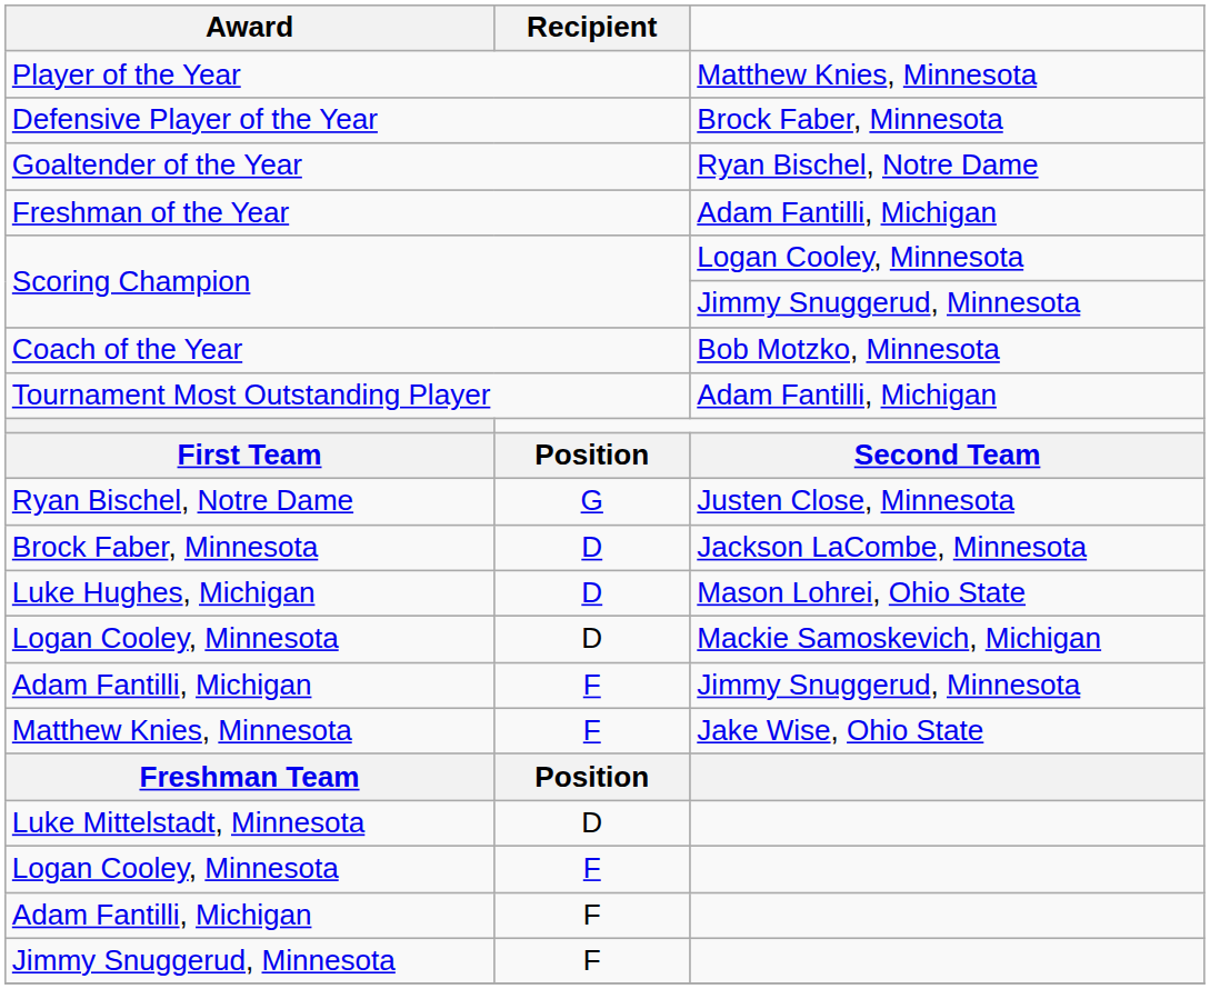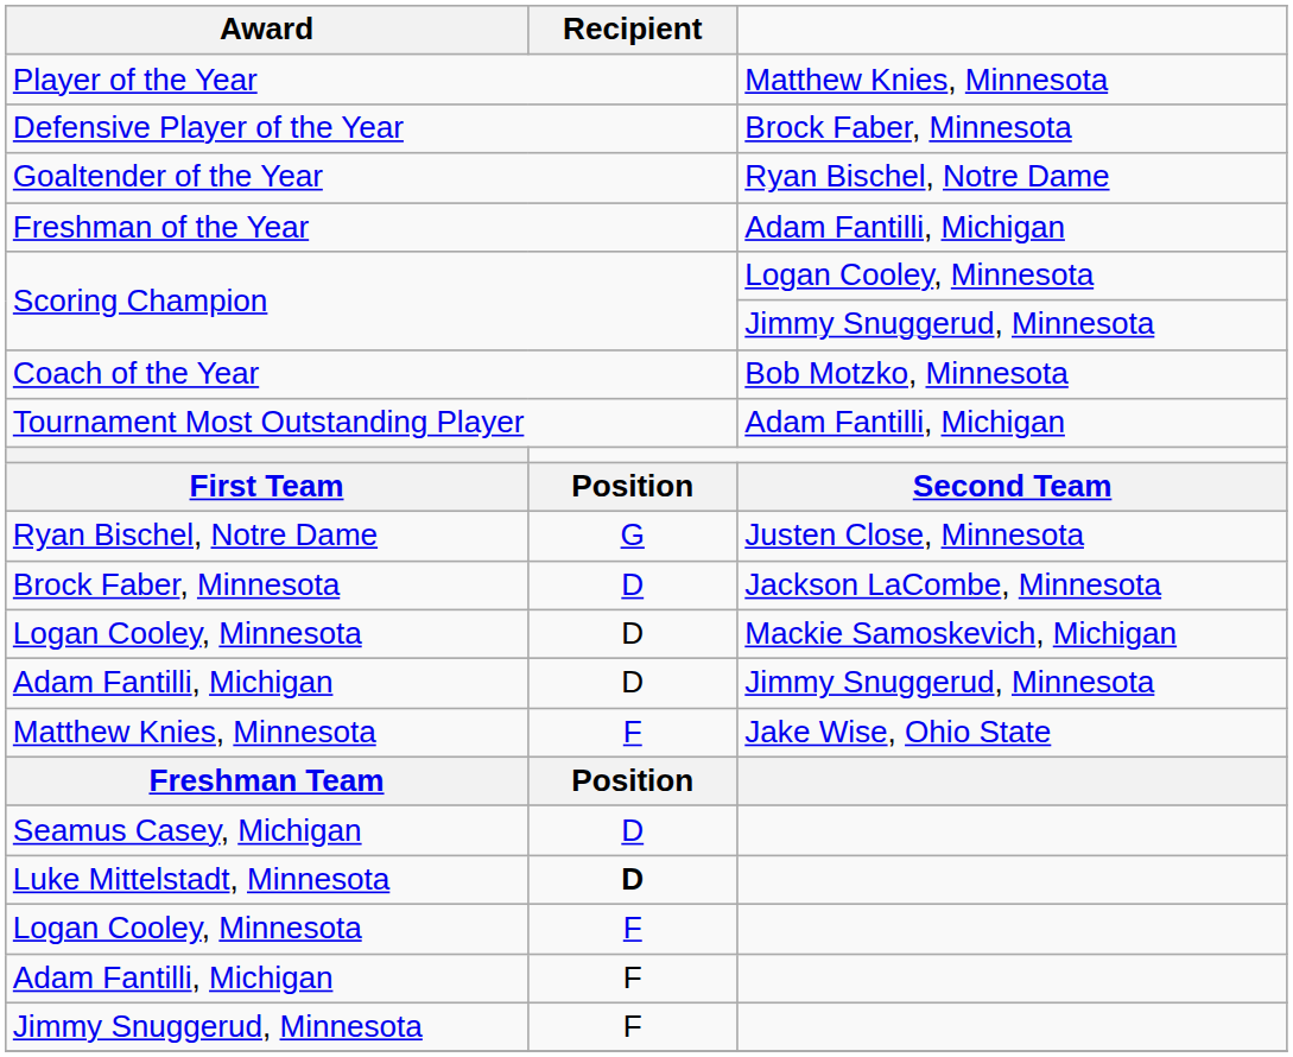- row: Luke Hughes, Michigan | D | Mason Lohrei, Ohio State
Adam Fantilli, Michigan / Jimmy Snuggerud, Minnesota | Recipient: F -> D
+ row: Seamus Casey, Michigan | D
Luke Mittelstadt, Minnesota | Recipient: normal -> bold
